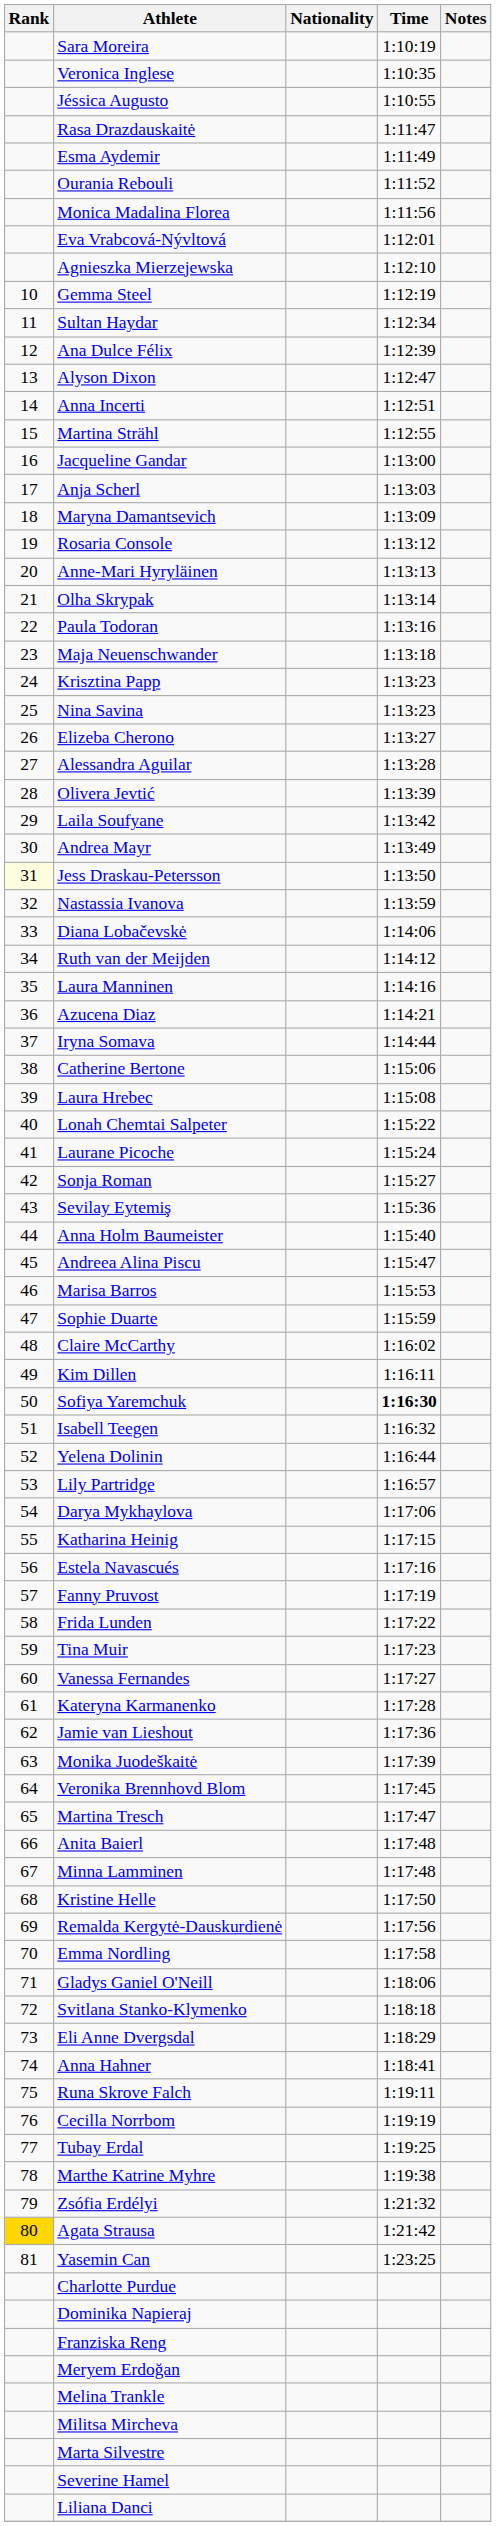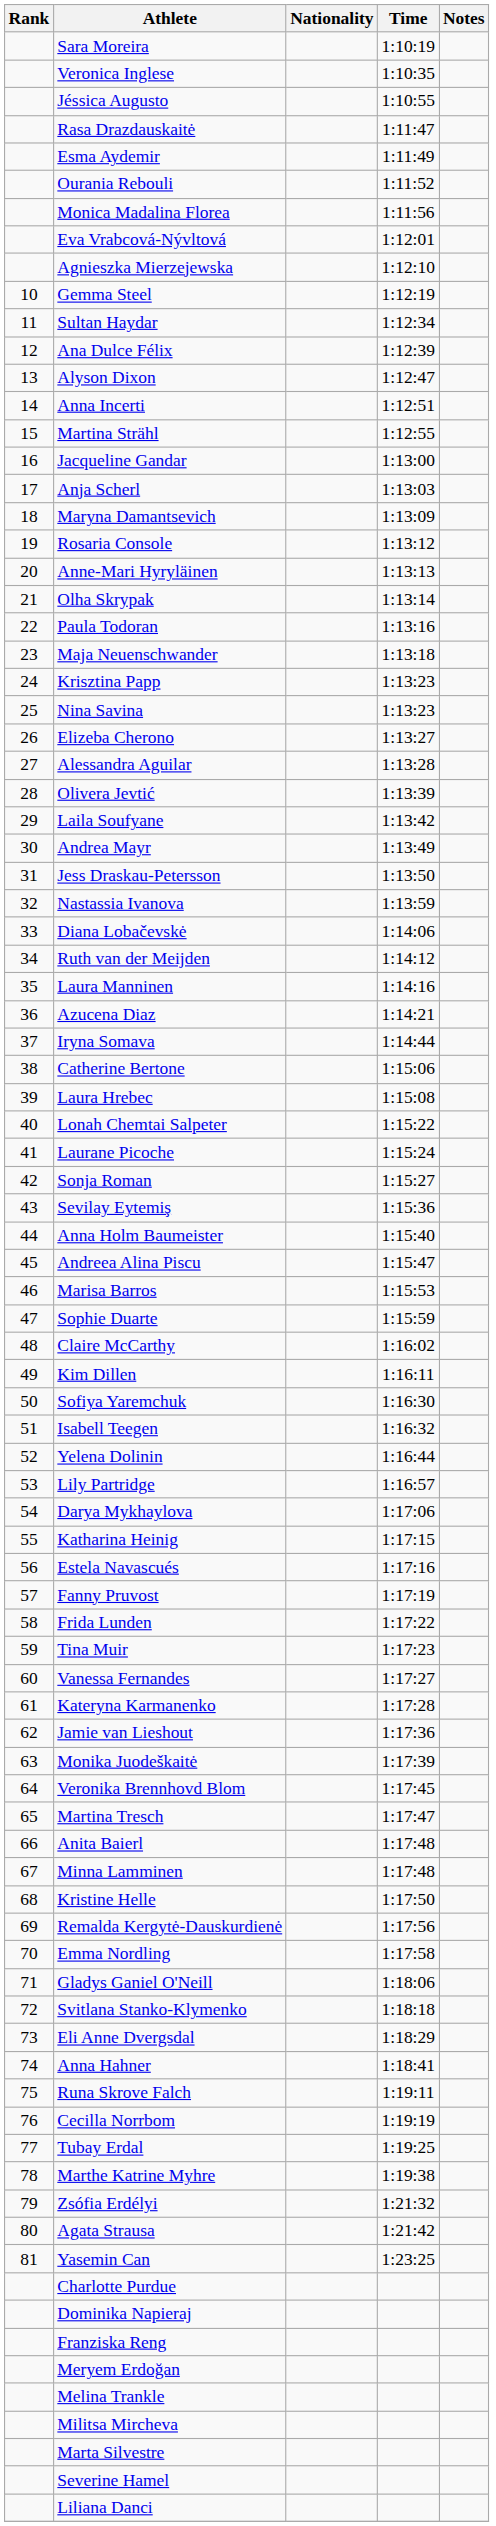Jess Draskau-Petersson | Rank: lightyellow background -> no background
Sofiya Yaremchuk | Time: bold -> normal
Agata Strausa | Rank: gold background -> no background
